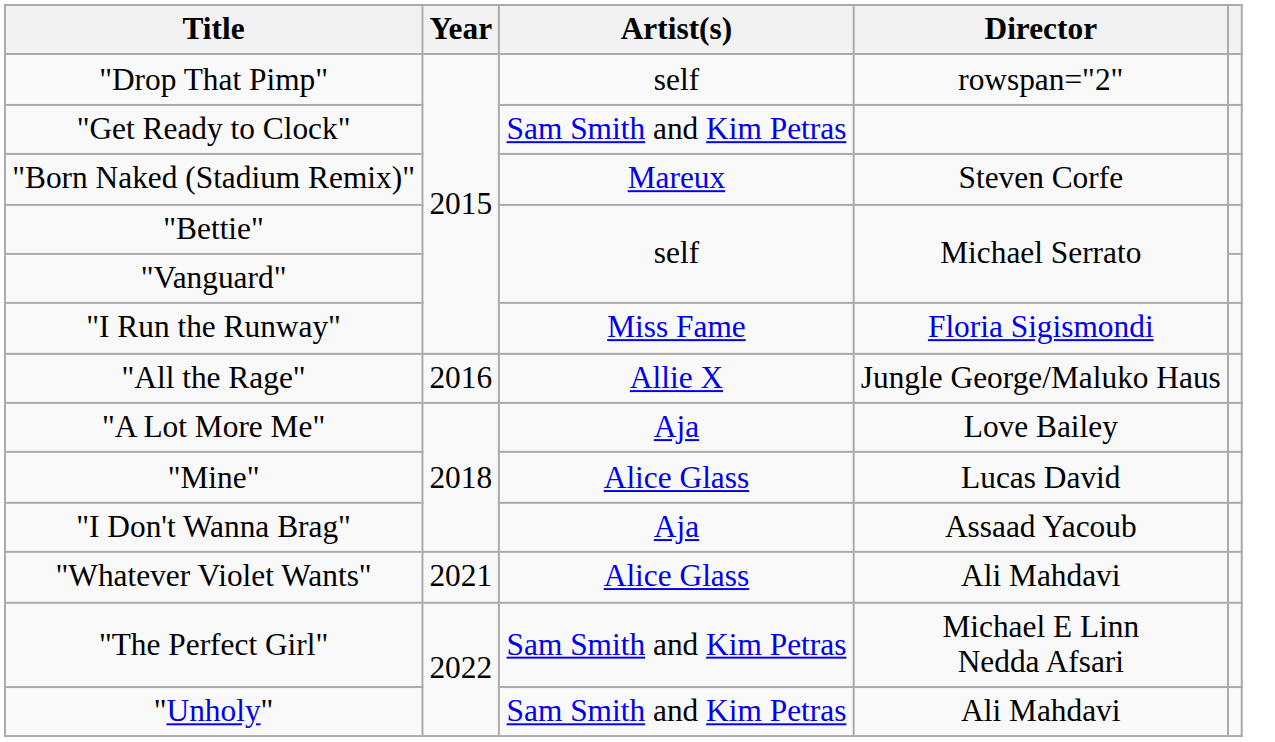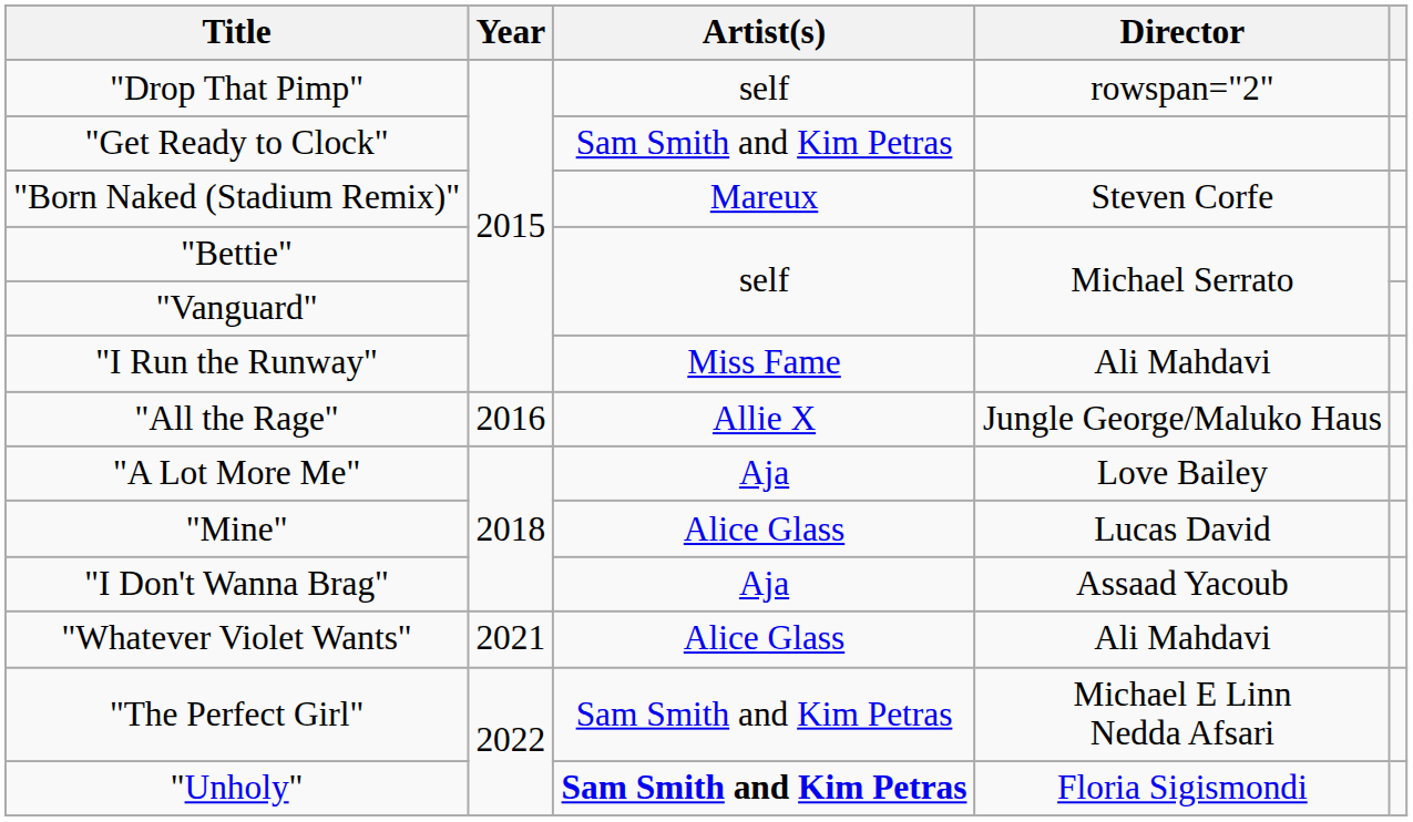"I Run the Runway" | Director: Floria Sigismondi -> Ali Mahdavi
"Unholy" | Artist(s): normal -> bold
"Unholy" | Director: Ali Mahdavi -> Floria Sigismondi
